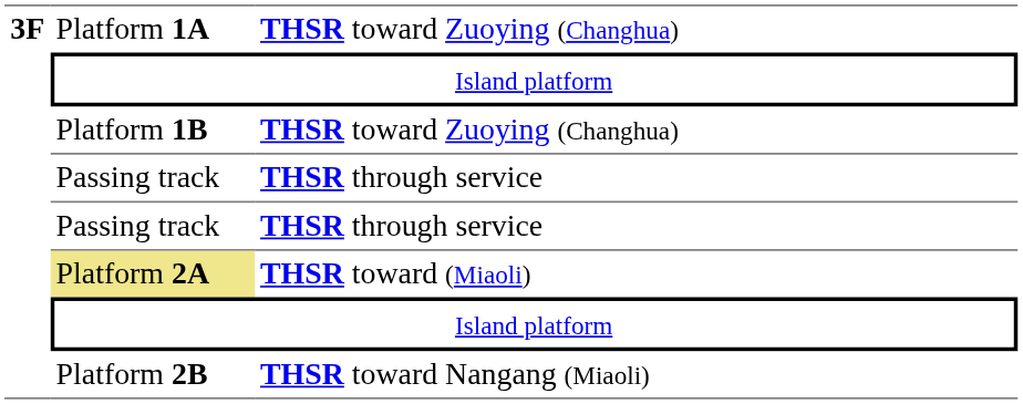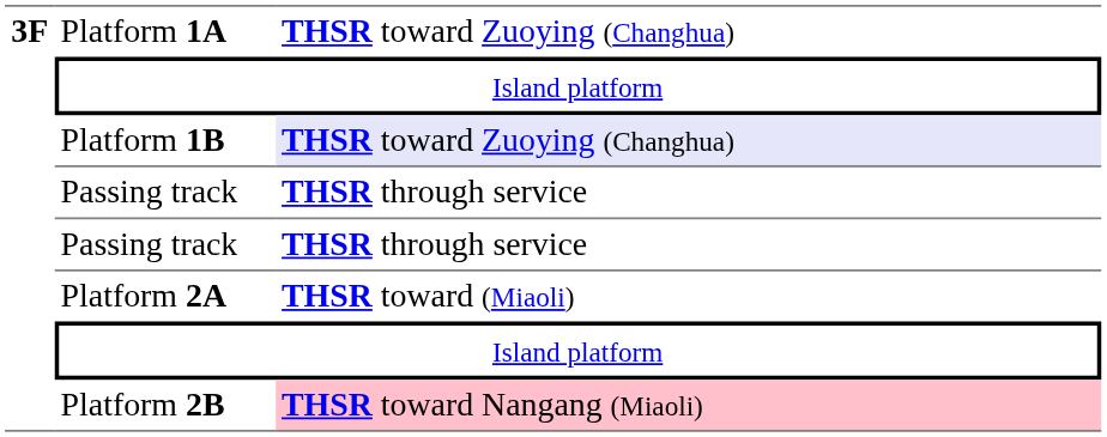Platform 1B | column 3: no background -> lavender background
Platform 2A | column 2: khaki background -> no background
Platform 2B | column 3: no background -> pink background
